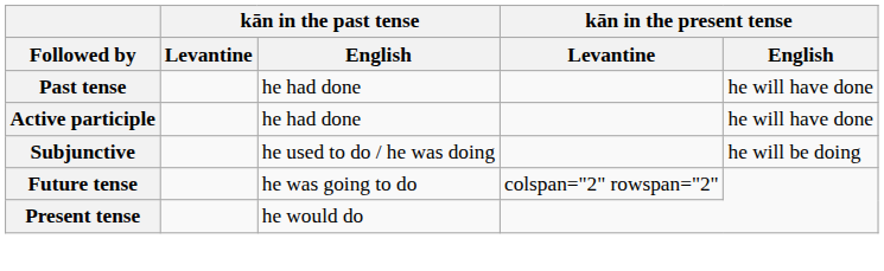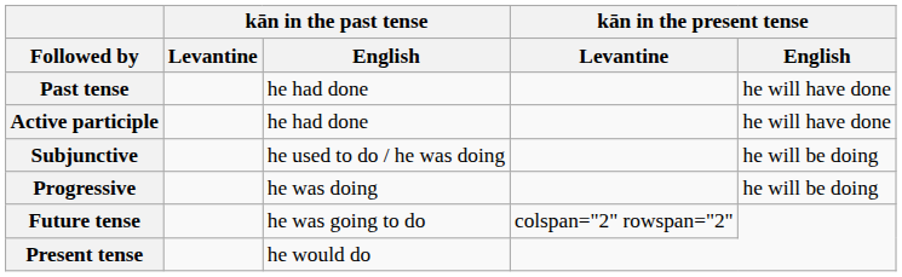+ row: Progressive | he was doing | he will be doing
